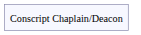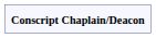row 1 | column 1: normal -> bold
